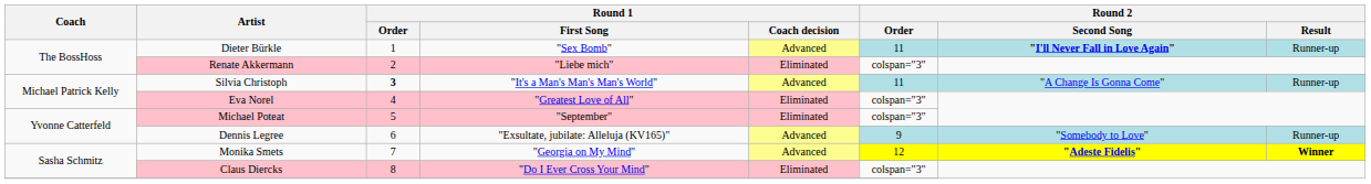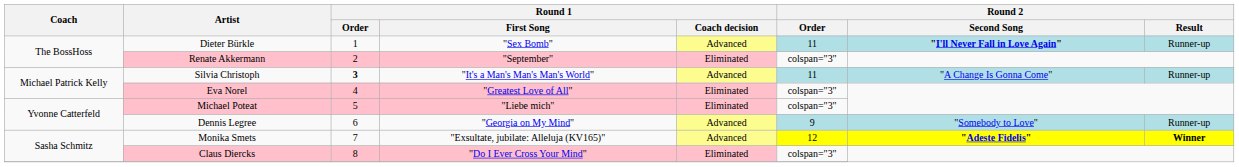Renate Akkermann | Round 1 / First Song: "Liebe mich" -> "September"
Michael Poteat | Round 1 / First Song: "September" -> "Liebe mich"
Dennis Legree | Round 1 / First Song: "Exsultate, jubilate: Alleluja (KV165)" -> "Georgia on My Mind"
Monika Smets | Round 1 / First Song: "Georgia on My Mind" -> "Exsultate, jubilate: Alleluja (KV165)"
